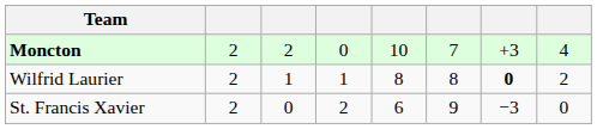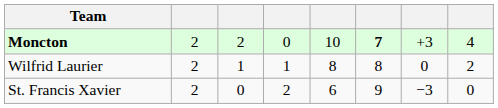Moncton | column 6: normal -> bold
Wilfrid Laurier | column 7: bold -> normal
